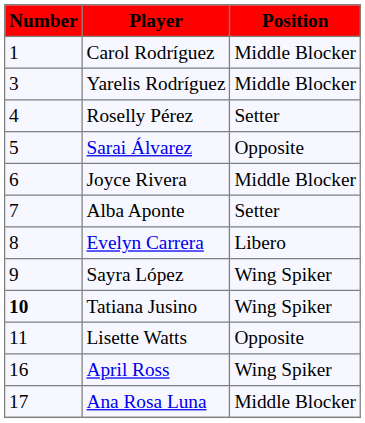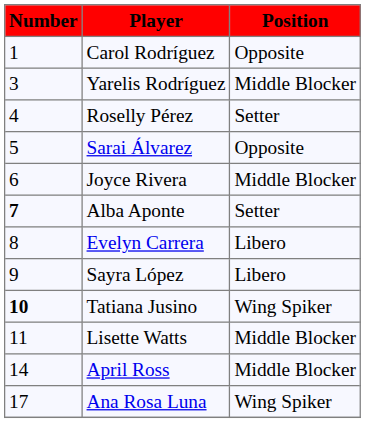Carol Rodríguez | Position: Middle Blocker -> Opposite
Alba Aponte | Number: normal -> bold
Sayra López | Position: Wing Spiker -> Libero
Lisette Watts | Position: Opposite -> Middle Blocker
April Ross | Number: 16 -> 14
April Ross | Position: Wing Spiker -> Middle Blocker
Ana Rosa Luna | Position: Middle Blocker -> Wing Spiker
